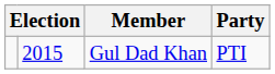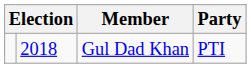Gul Dad Khan | column 2: 2015 -> 2018
